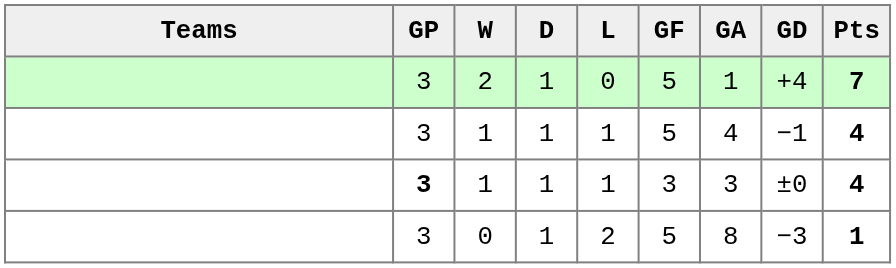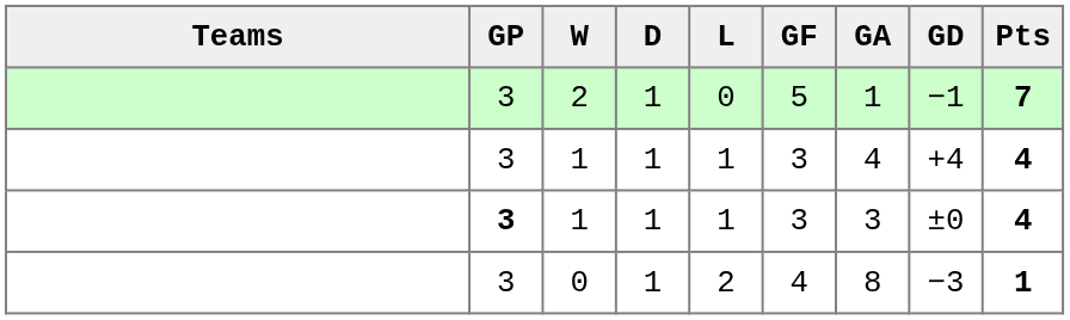row 2 | GD: +4 -> −1
row 3 | GF: 5 -> 3
row 3 | GD: −1 -> +4
row 5 | GF: 5 -> 4
